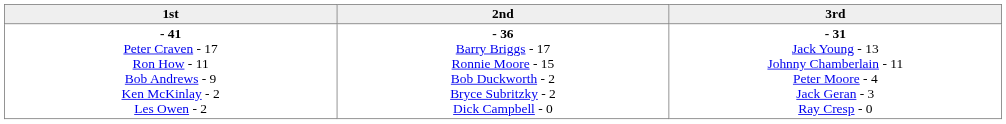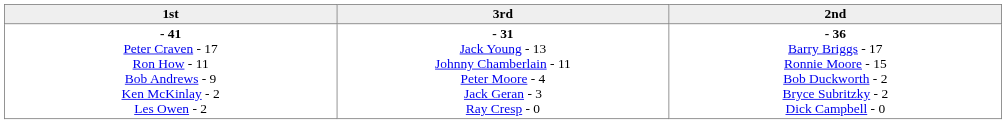columns swapped: 2nd <-> 3rd
